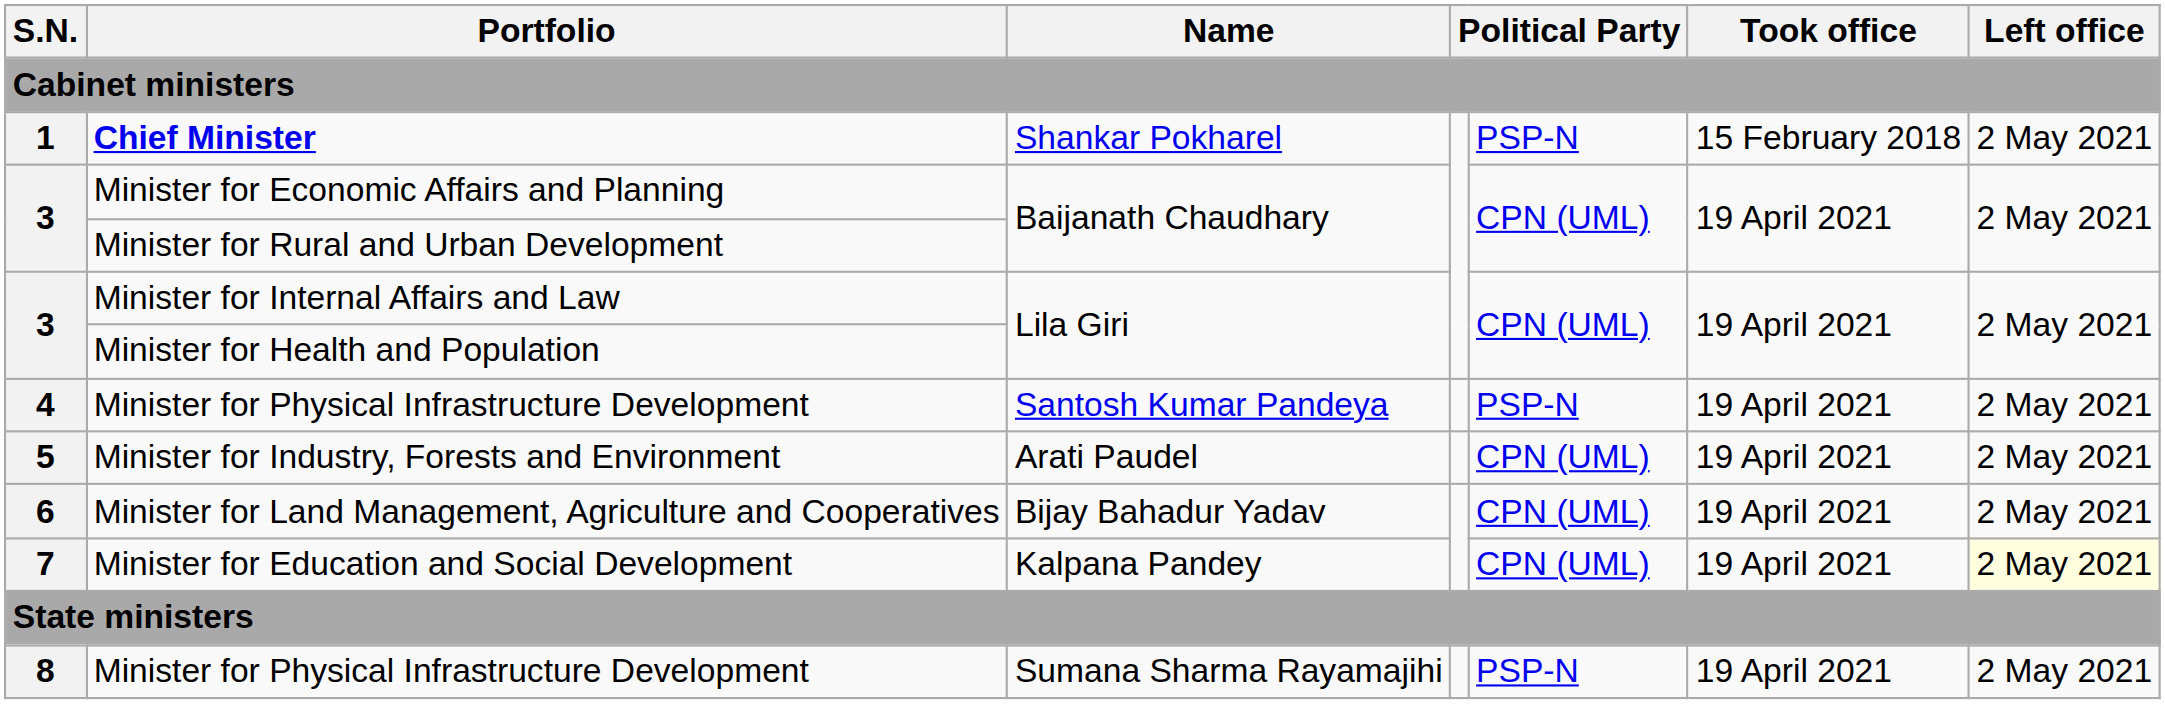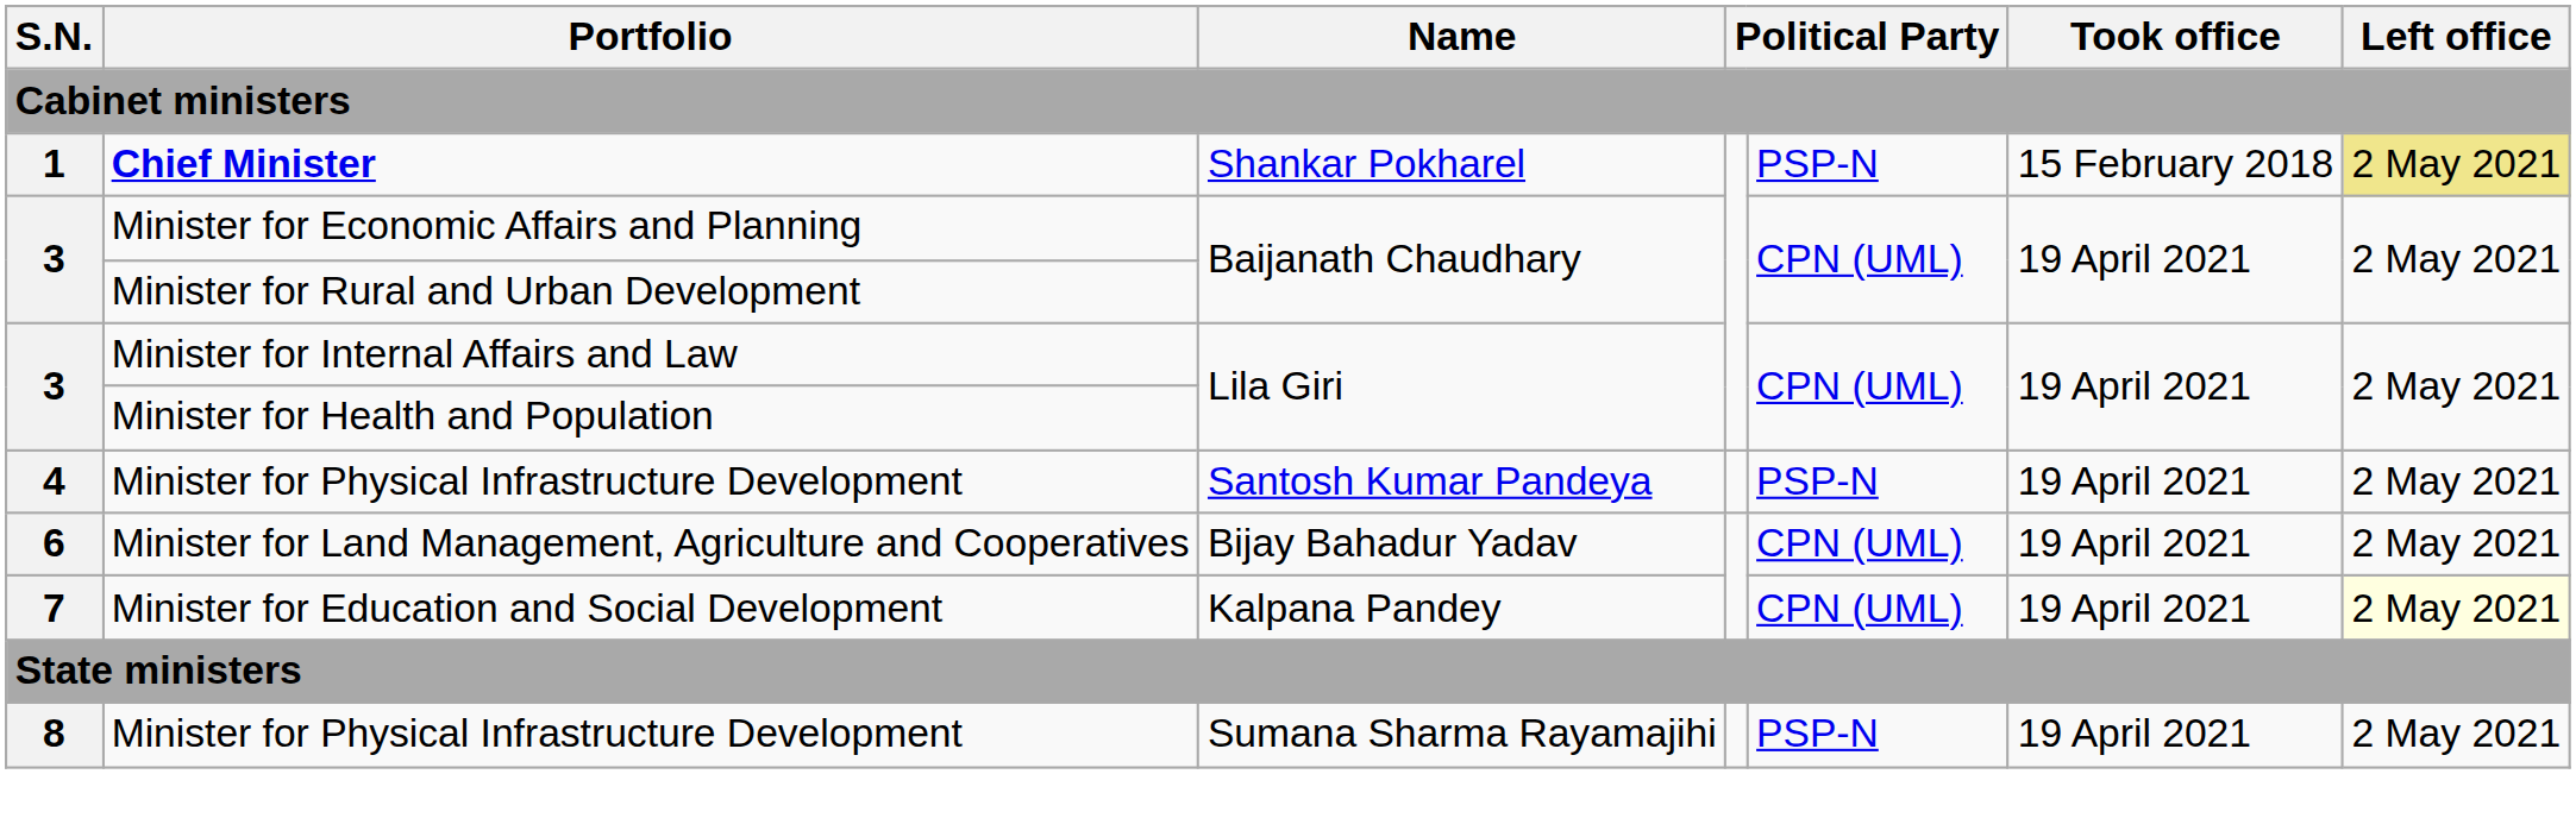Chief Minister | Left office: no background -> khaki background
- row: 5 | Minister for Industry, Forests and Environment | Arati Paudel | CPN (UML) | 19 April 2021 | 2 May 2021
